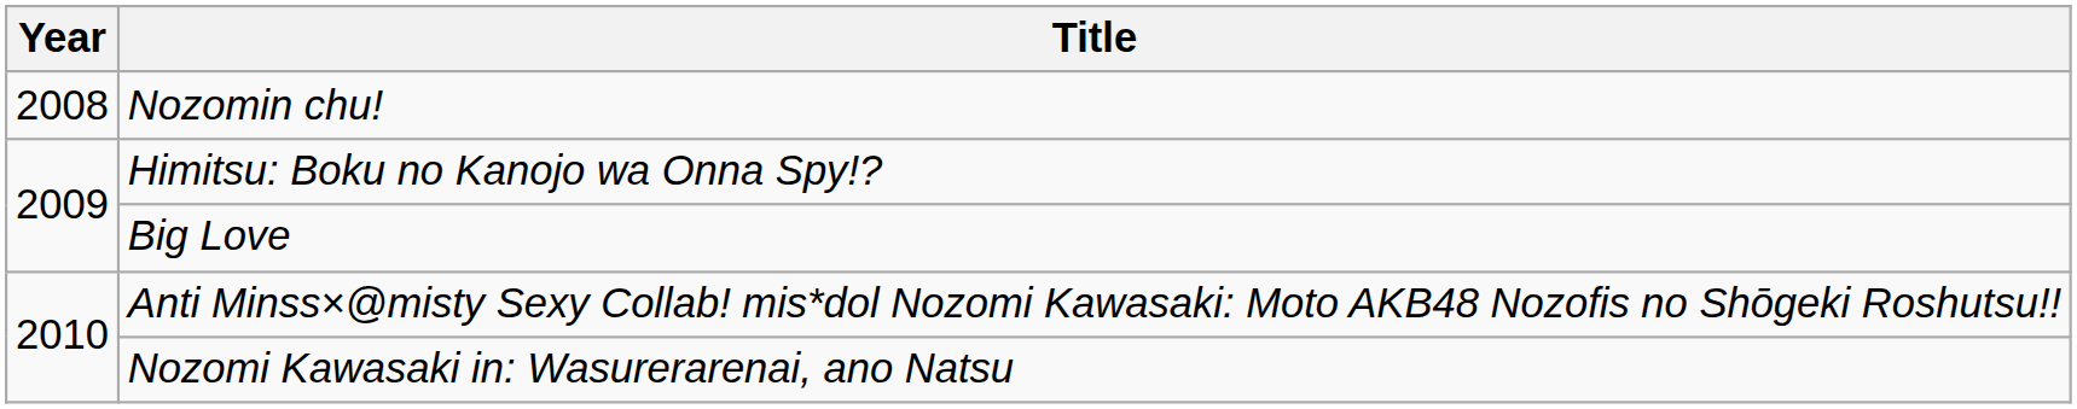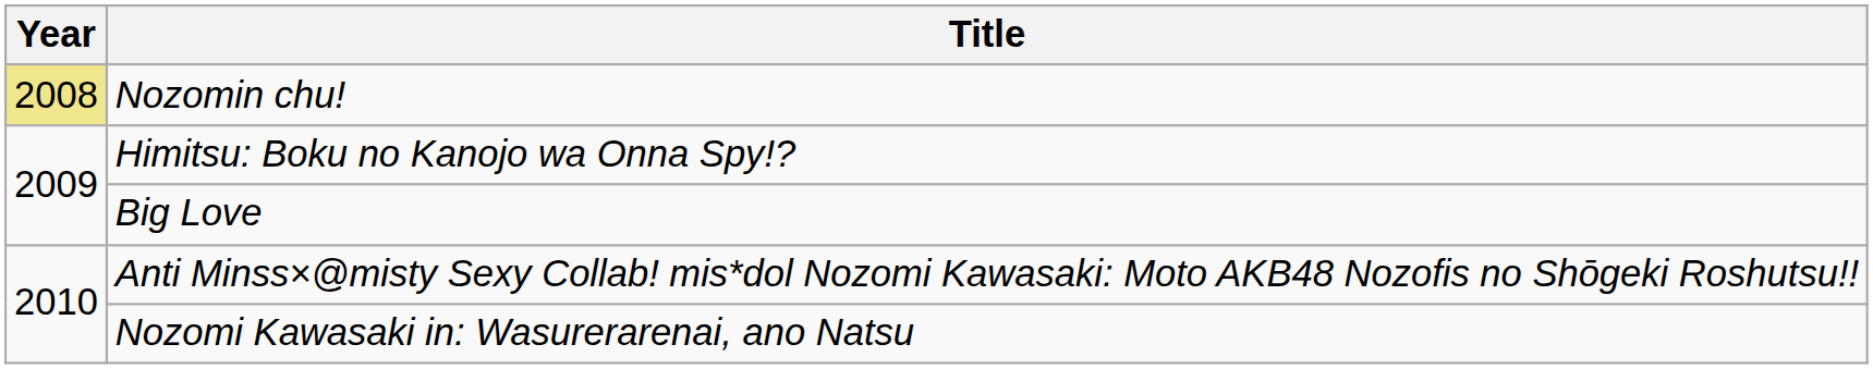Nozomin chu! | Year: no background -> khaki background
